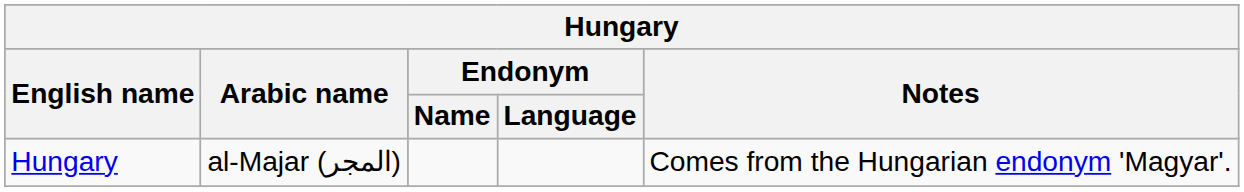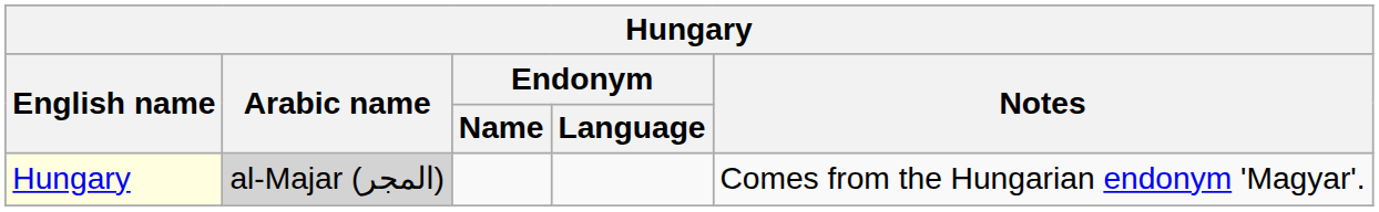row 4 | English name: no background -> lightyellow background
row 4 | Arabic name: no background -> lightgrey background
